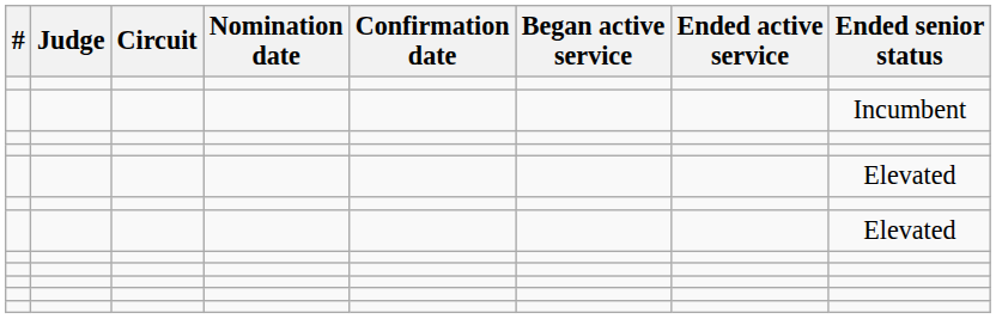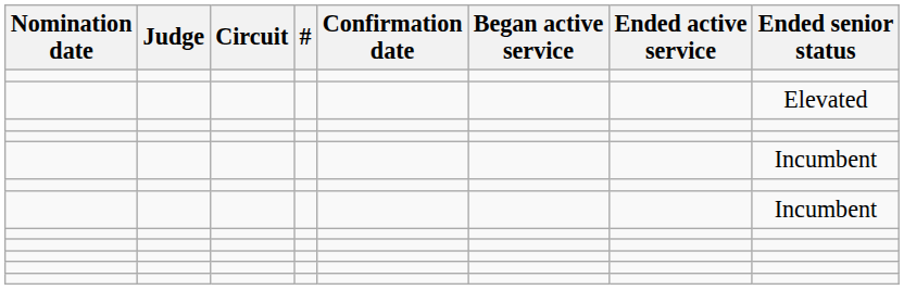columns swapped: # <-> Nomination date
row 3 | Ended senior status: Incumbent -> Elevated
row 6 | Ended senior status: Elevated -> Incumbent
row 8 | Ended senior status: Elevated -> Incumbent
